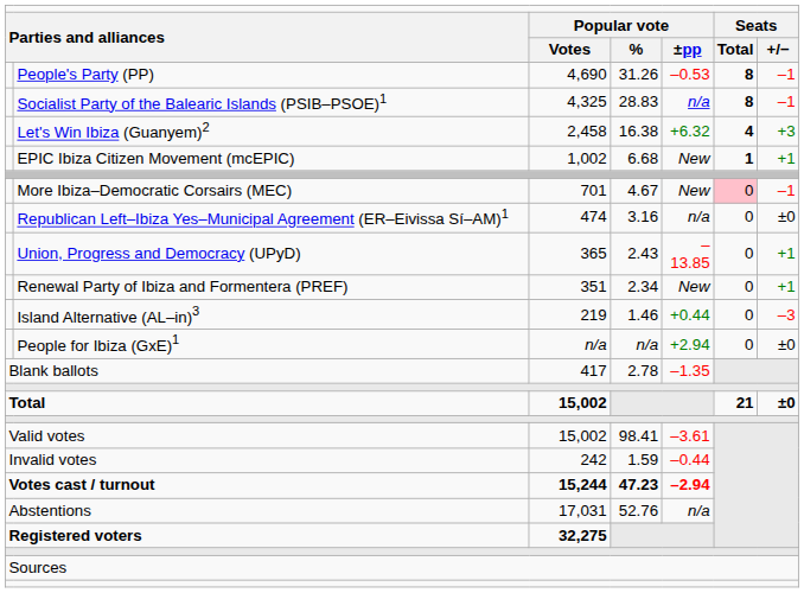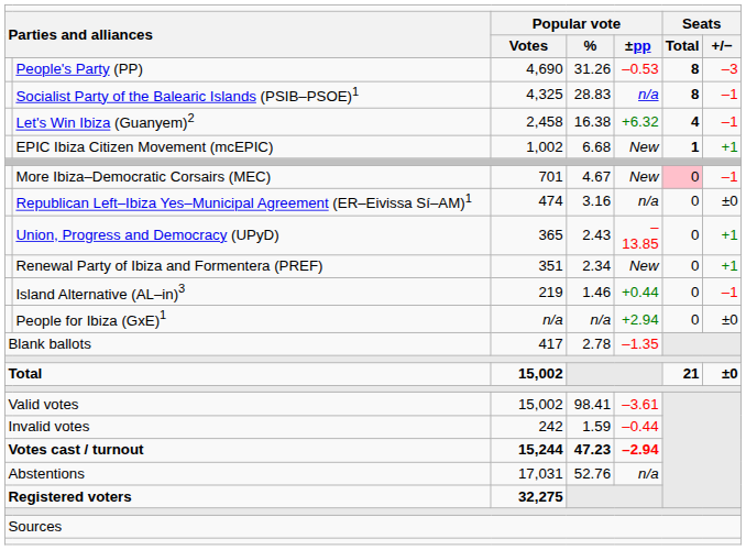People's Party (PP) | column 7: –1 -> –3
Let's Win Ibiza (Guanyem)2 | column 7: +3 -> –1
Island Alternative (AL–in)3 | column 7: –3 -> –1
